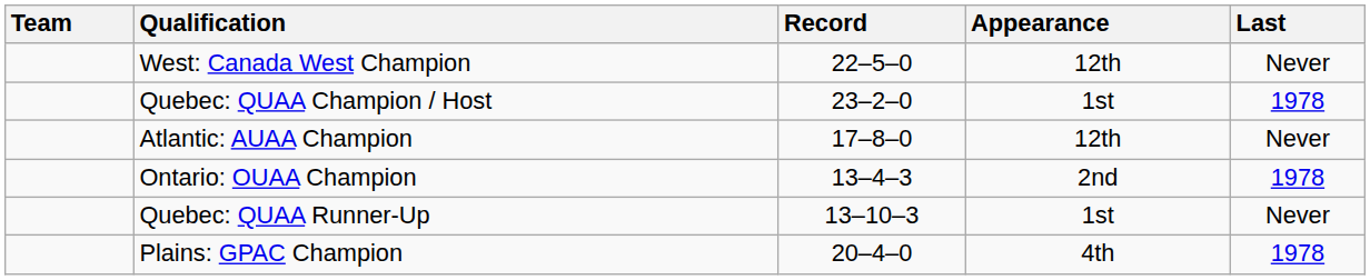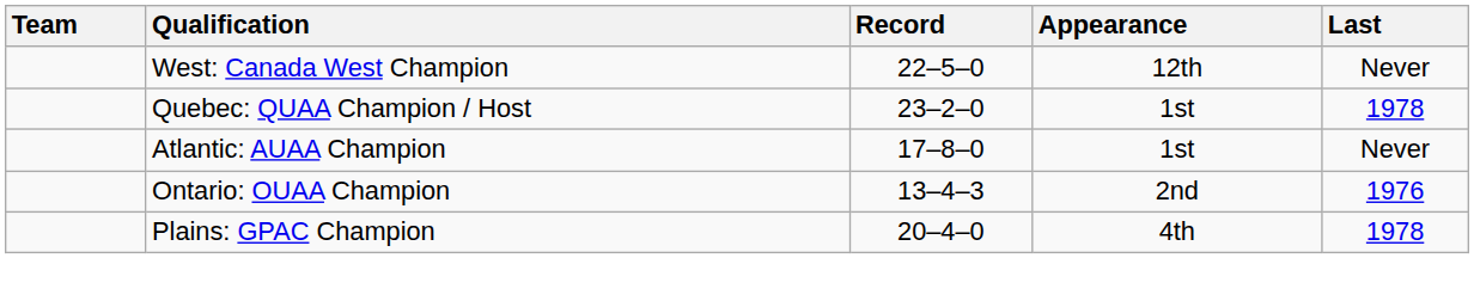Atlantic: AUAA Champion | Appearance: 12th -> 1st
Ontario: OUAA Champion | Last: 1978 -> 1976
- row: Quebec: QUAA Runner-Up | 13–10–3 | 1st | Never
